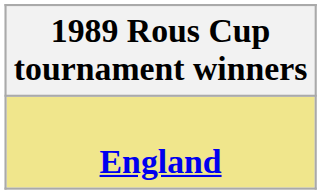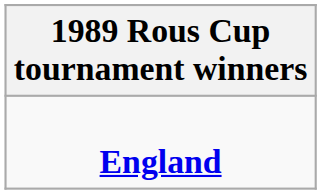row 2 | column 1: khaki background -> no background
